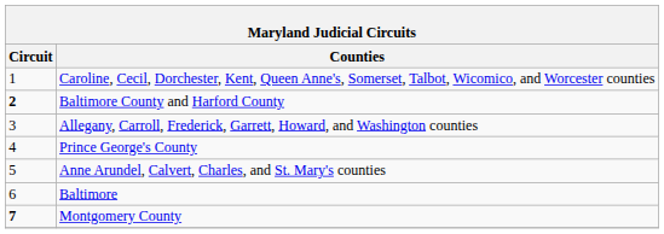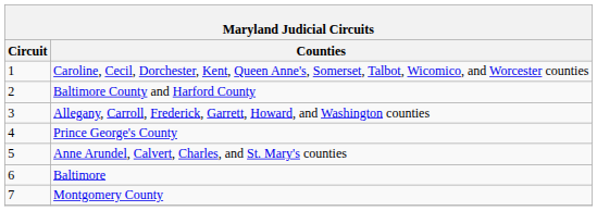Baltimore County and Harford County | Circuit: bold -> normal
Montgomery County | Circuit: bold -> normal
